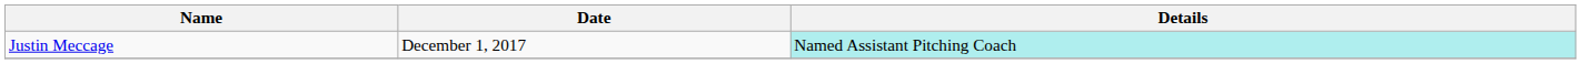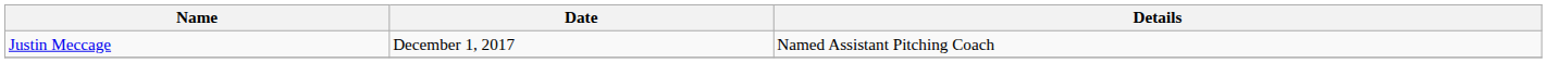Justin Meccage | Details: paleturquoise background -> no background
